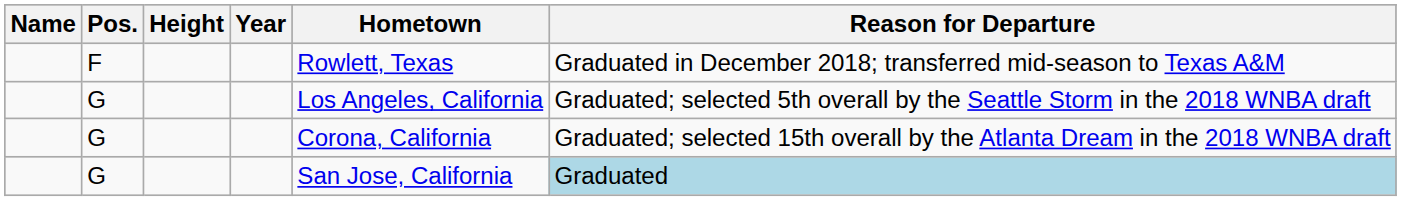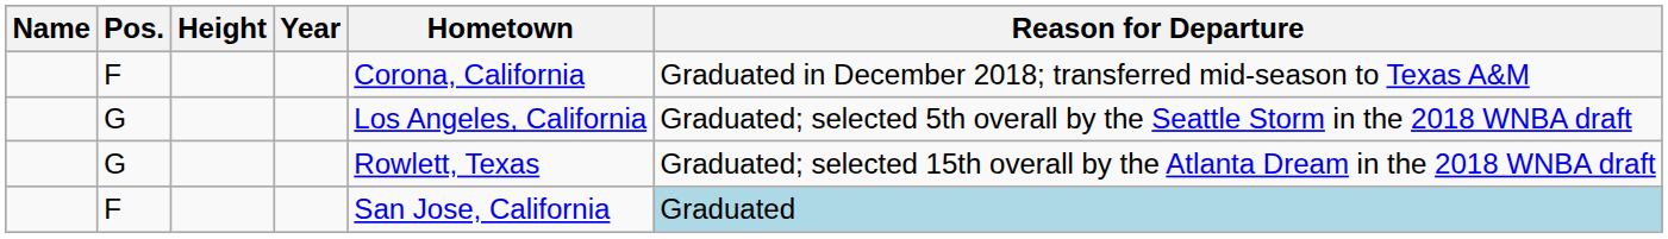row 2 | Hometown: Rowlett, Texas -> Corona, California
row 4 | Hometown: Corona, California -> Rowlett, Texas
row 5 | Pos.: G -> F
